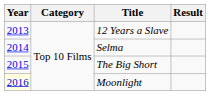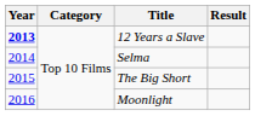12 Years a Slave | Year: normal -> bold
Moonlight | Year: lightyellow background -> no background
